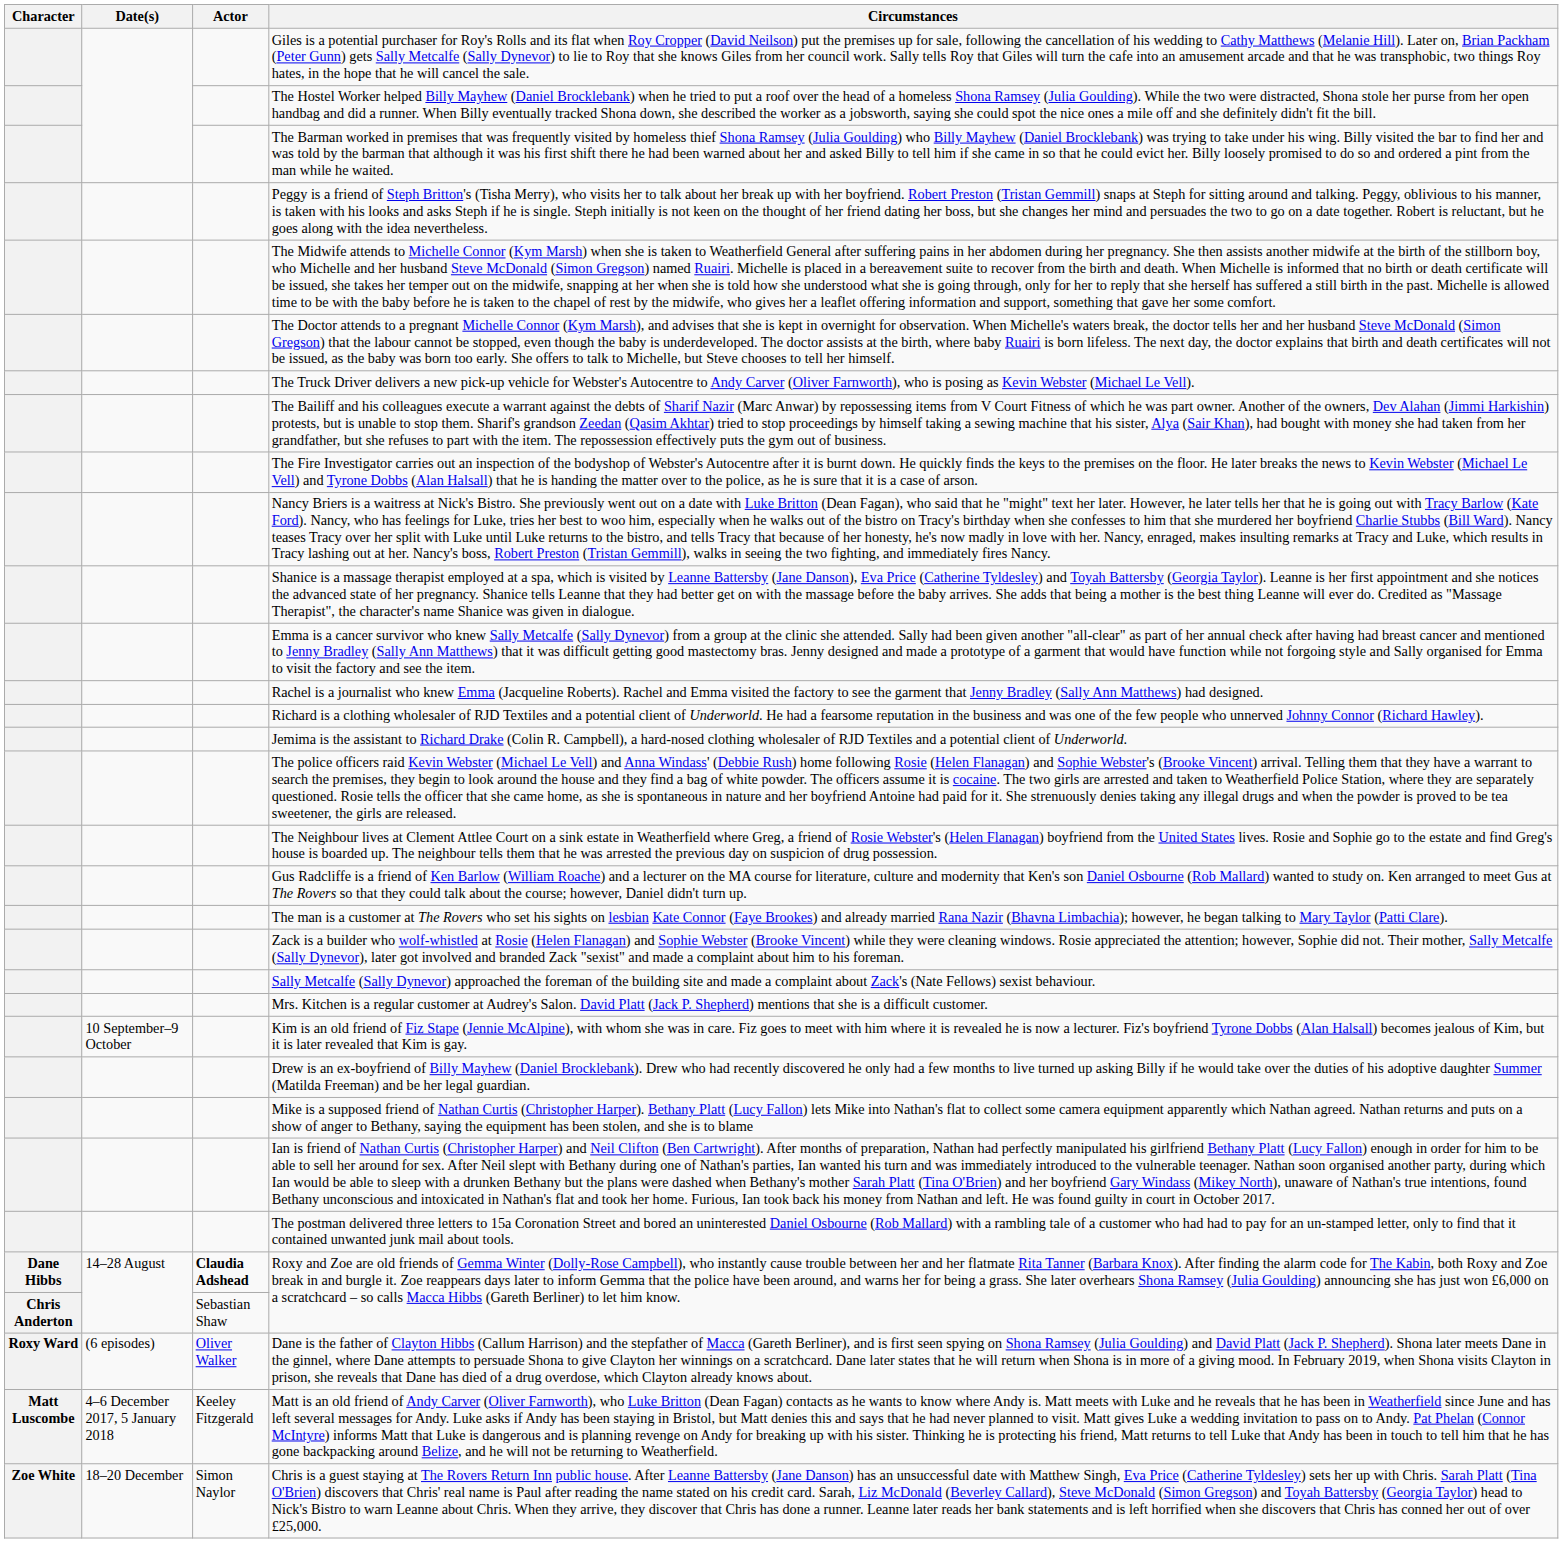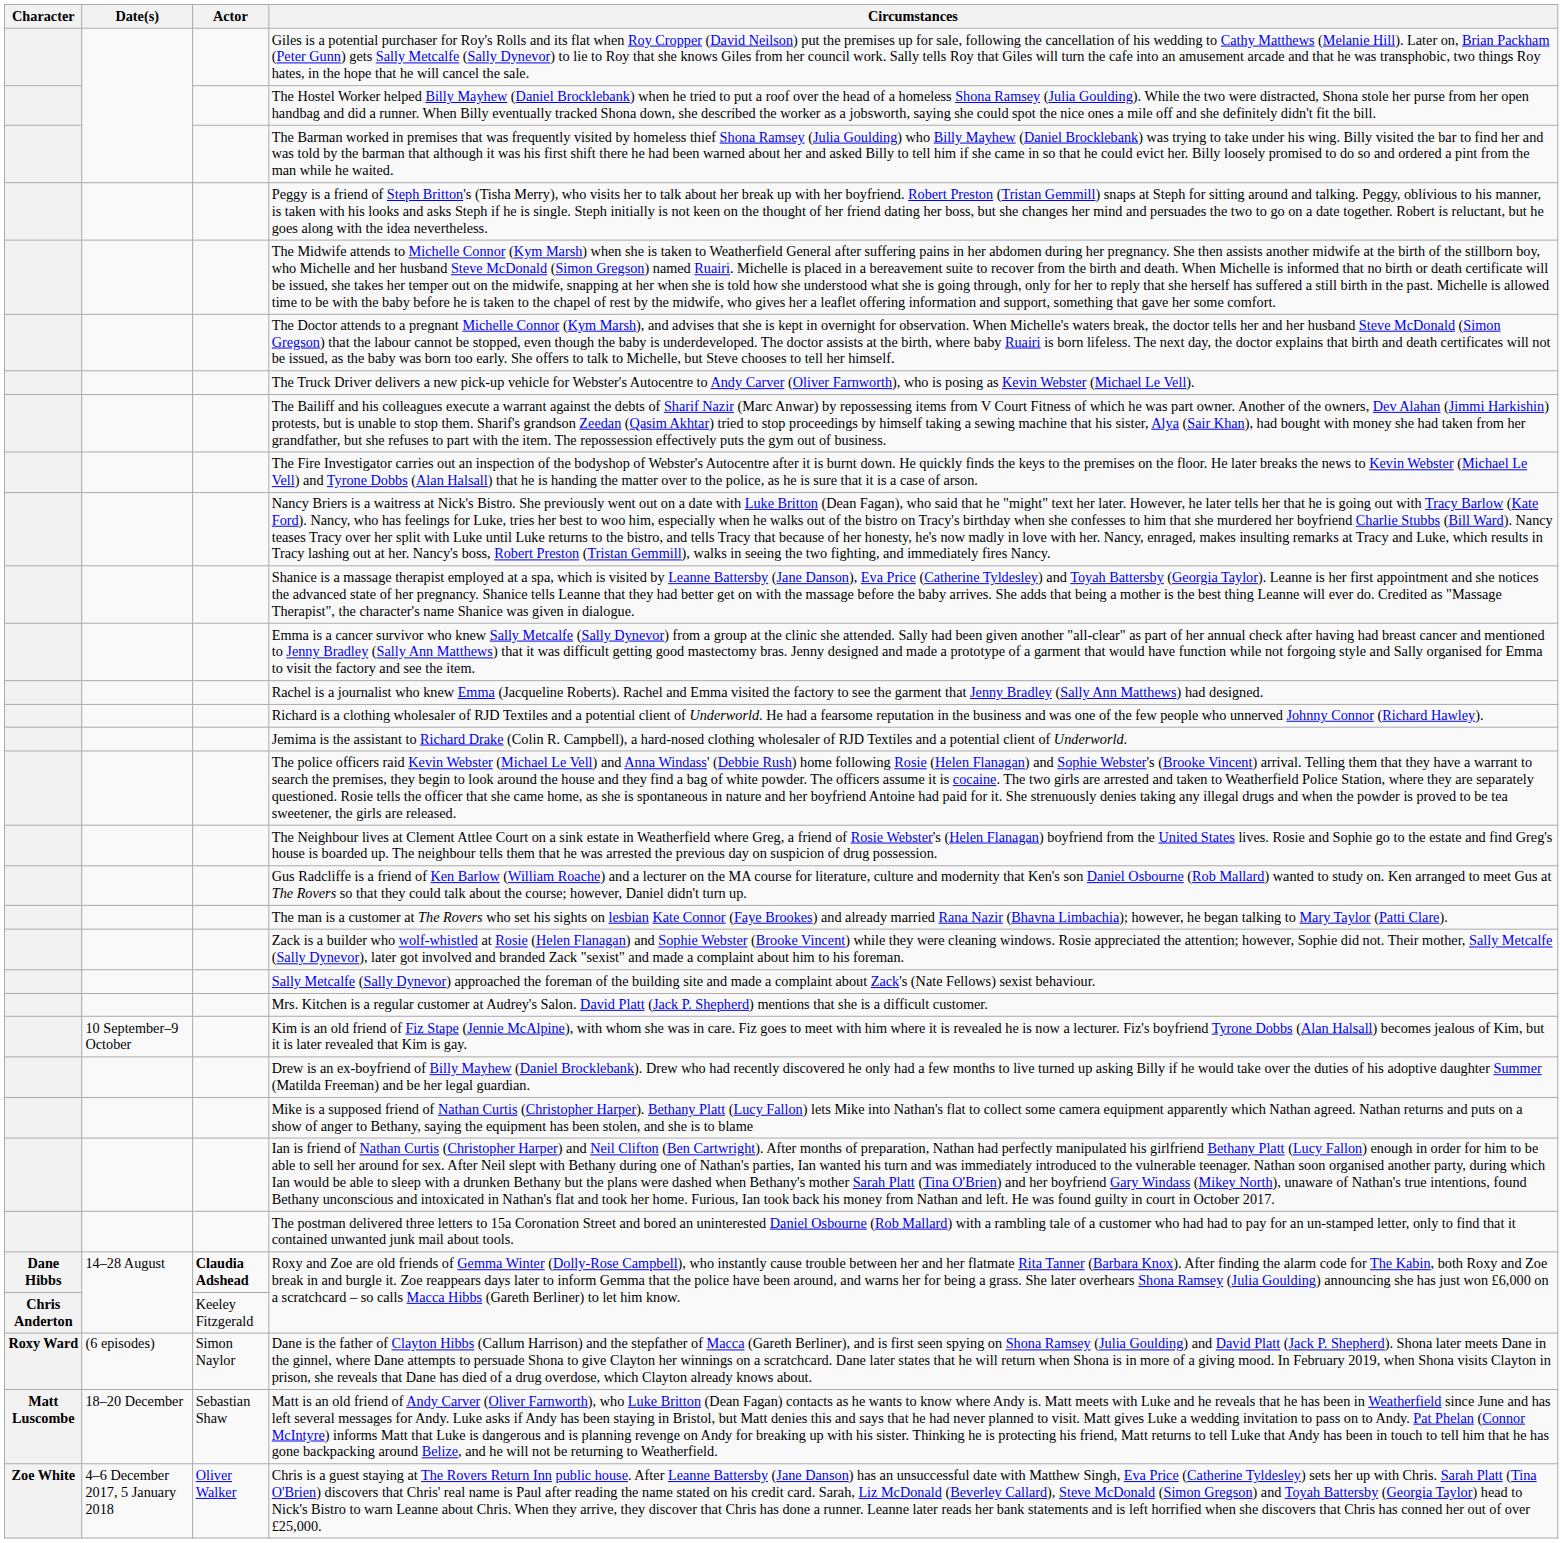row 30 | Actor: Sebastian Shaw -> Keeley Fitzgerald
row 31 | Actor: Oliver Walker -> Simon Naylor
row 32 | Date(s): 4–6 December 2017, 5 January 2018 -> 18–20 December
row 32 | Actor: Keeley Fitzgerald -> Sebastian Shaw
row 33 | Date(s): 18–20 December -> 4–6 December 2017, 5 January 2018
row 33 | Actor: Simon Naylor -> Oliver Walker
